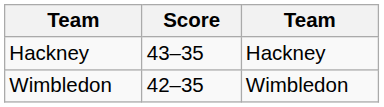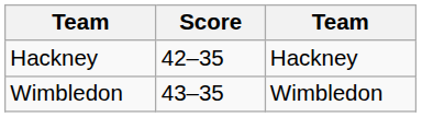row 2 | Score: 43–35 -> 42–35
row 3 | Score: 42–35 -> 43–35
